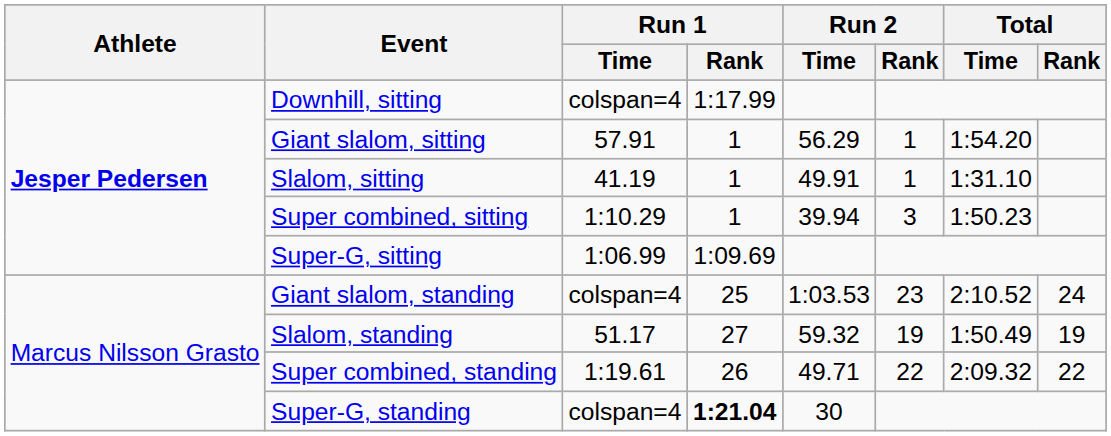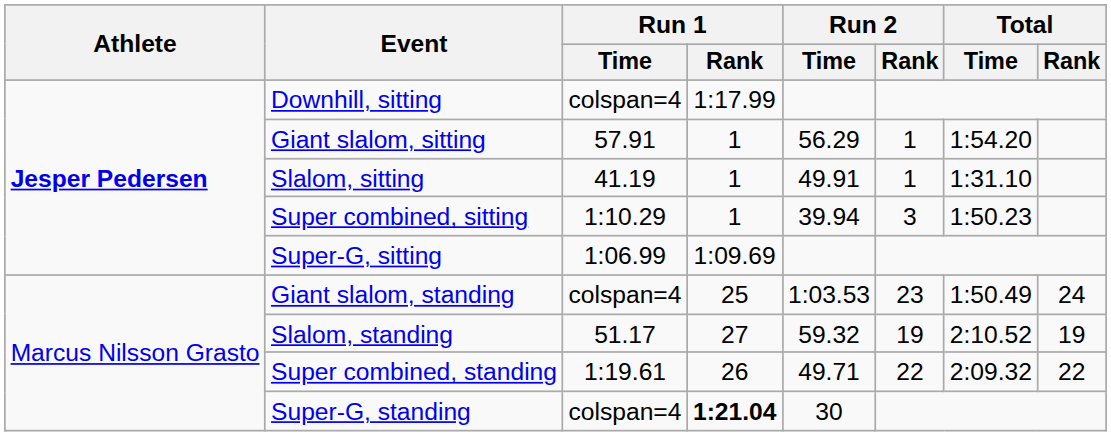Giant slalom, standing | Total / Time: 2:10.52 -> 1:50.49
Slalom, standing | Total / Time: 1:50.49 -> 2:10.52
